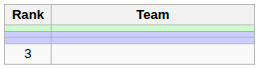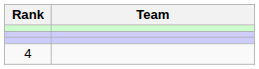row 5 | Rank: 3 -> 4
